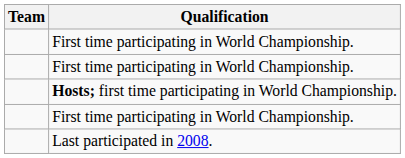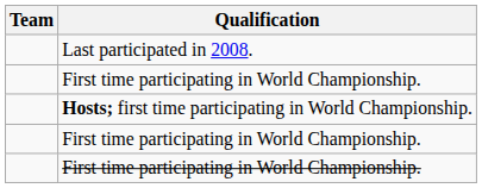row 2 | Qualification: First time participating in World Championship. -> Last participated in 2008.
row 6 | Qualification: Last participated in 2008. -> First time participating in World Championship.
